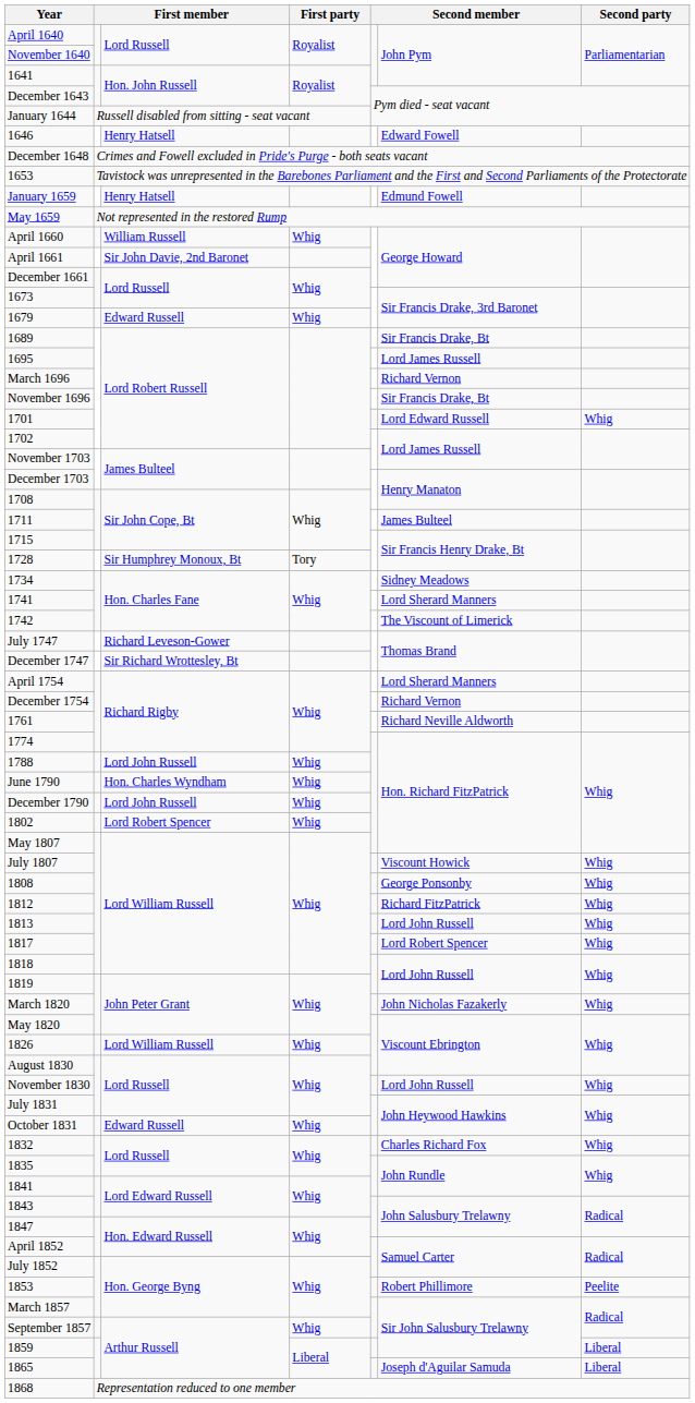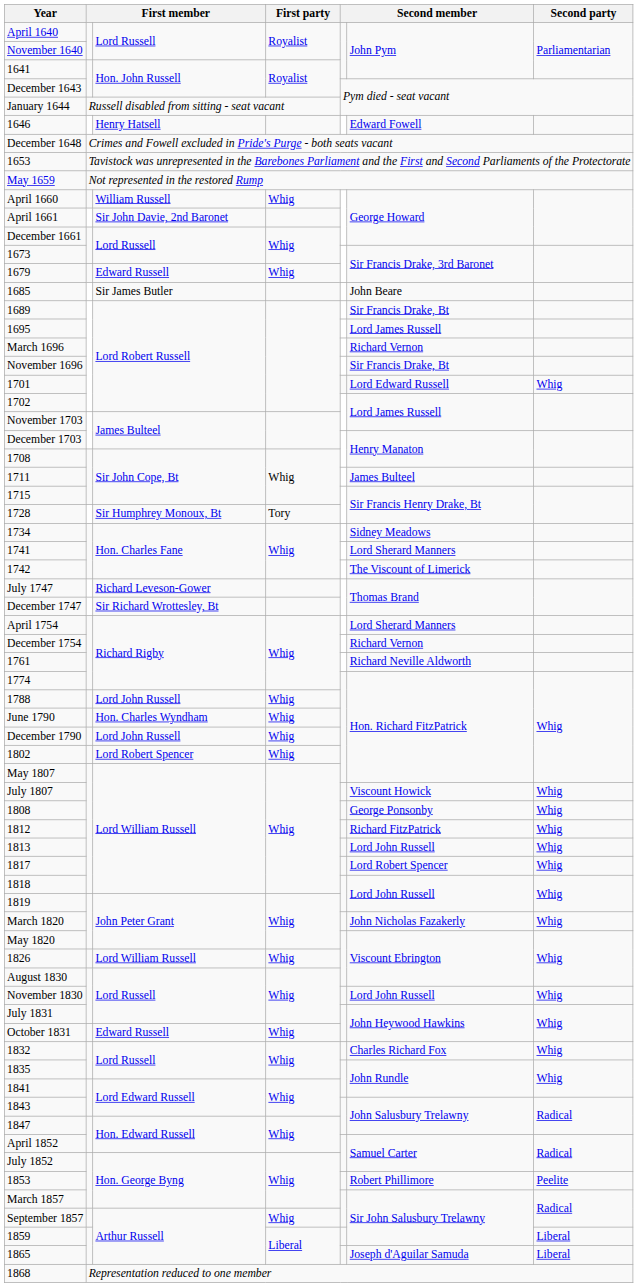- row: January 1659 | Henry Hatsell | Edmund Fowell
+ row: 1685 | Sir James Butler | John Beare
